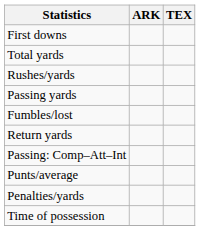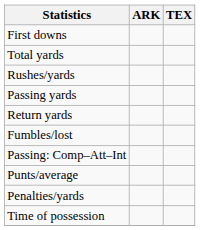rows swapped: Return yards <-> Fumbles/lost
